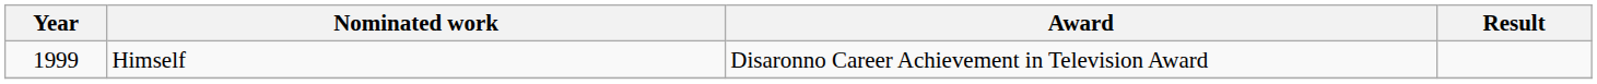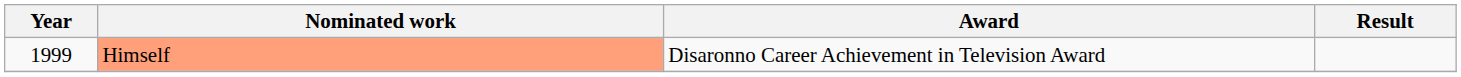row 2 | Nominated work: no background -> lightsalmon background
